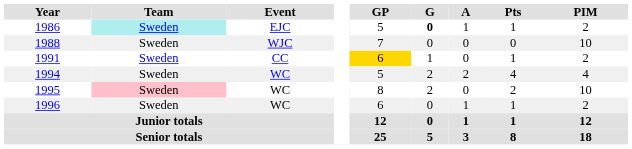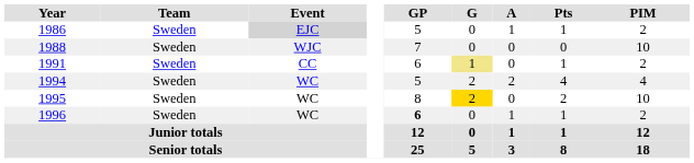1986 | Team: paleturquoise background -> no background
1986 | Event: no background -> lightgrey background
1986 | G: bold -> normal
1991 | GP: gold background -> no background
1991 | G: no background -> khaki background
1995 | Team: pink background -> no background
1995 | G: no background -> gold background
1996 | GP: normal -> bold
